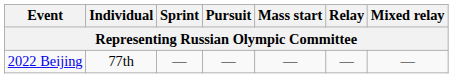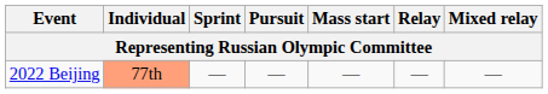2022 Beijing | Individual: no background -> lightsalmon background
